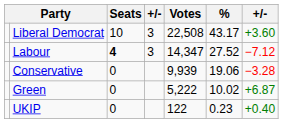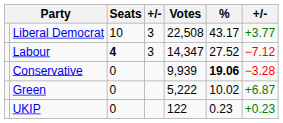Liberal Democrat | column 7: +3.60 -> +3.77
Conservative | %: normal -> bold
UKIP | column 7: +0.40 -> +0.23
